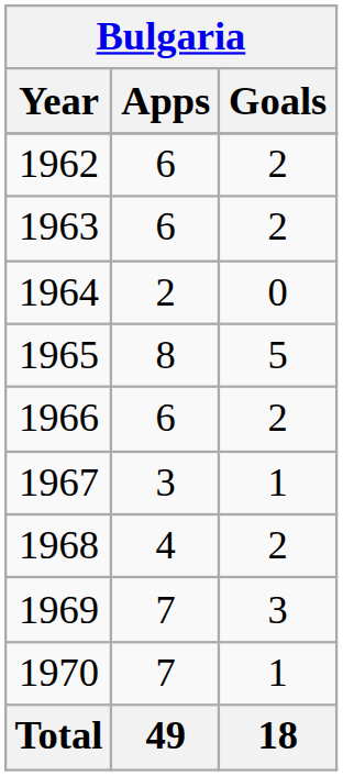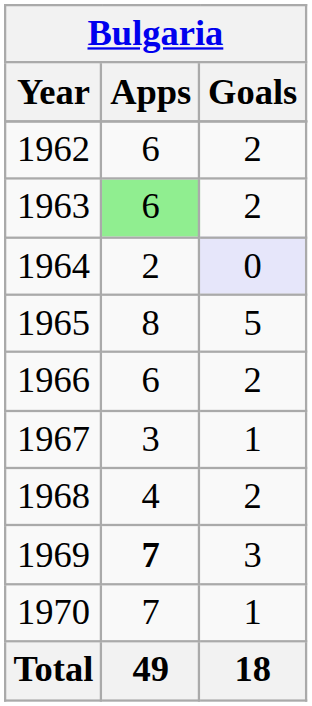1963 | Apps: no background -> lightgreen background
1964 | Goals: no background -> lavender background
1969 | Apps: normal -> bold
